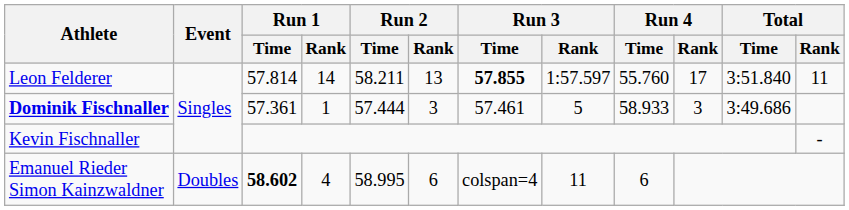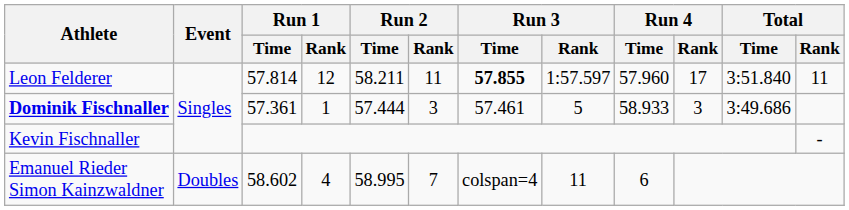Leon Felderer | Run 1 / Rank: 14 -> 12
Leon Felderer | Run 2 / Rank: 13 -> 11
Leon Felderer | Run 4 / Time: 55.760 -> 57.960
Emanuel Rieder Simon Kainzwaldner | Run 1 / Time: bold -> normal
Emanuel Rieder Simon Kainzwaldner | Run 2 / Rank: 6 -> 7
